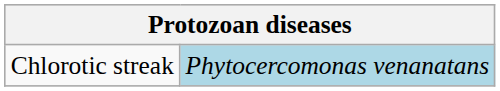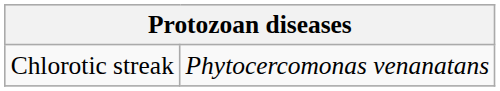Chlorotic streak | column 2: lightblue background -> no background
